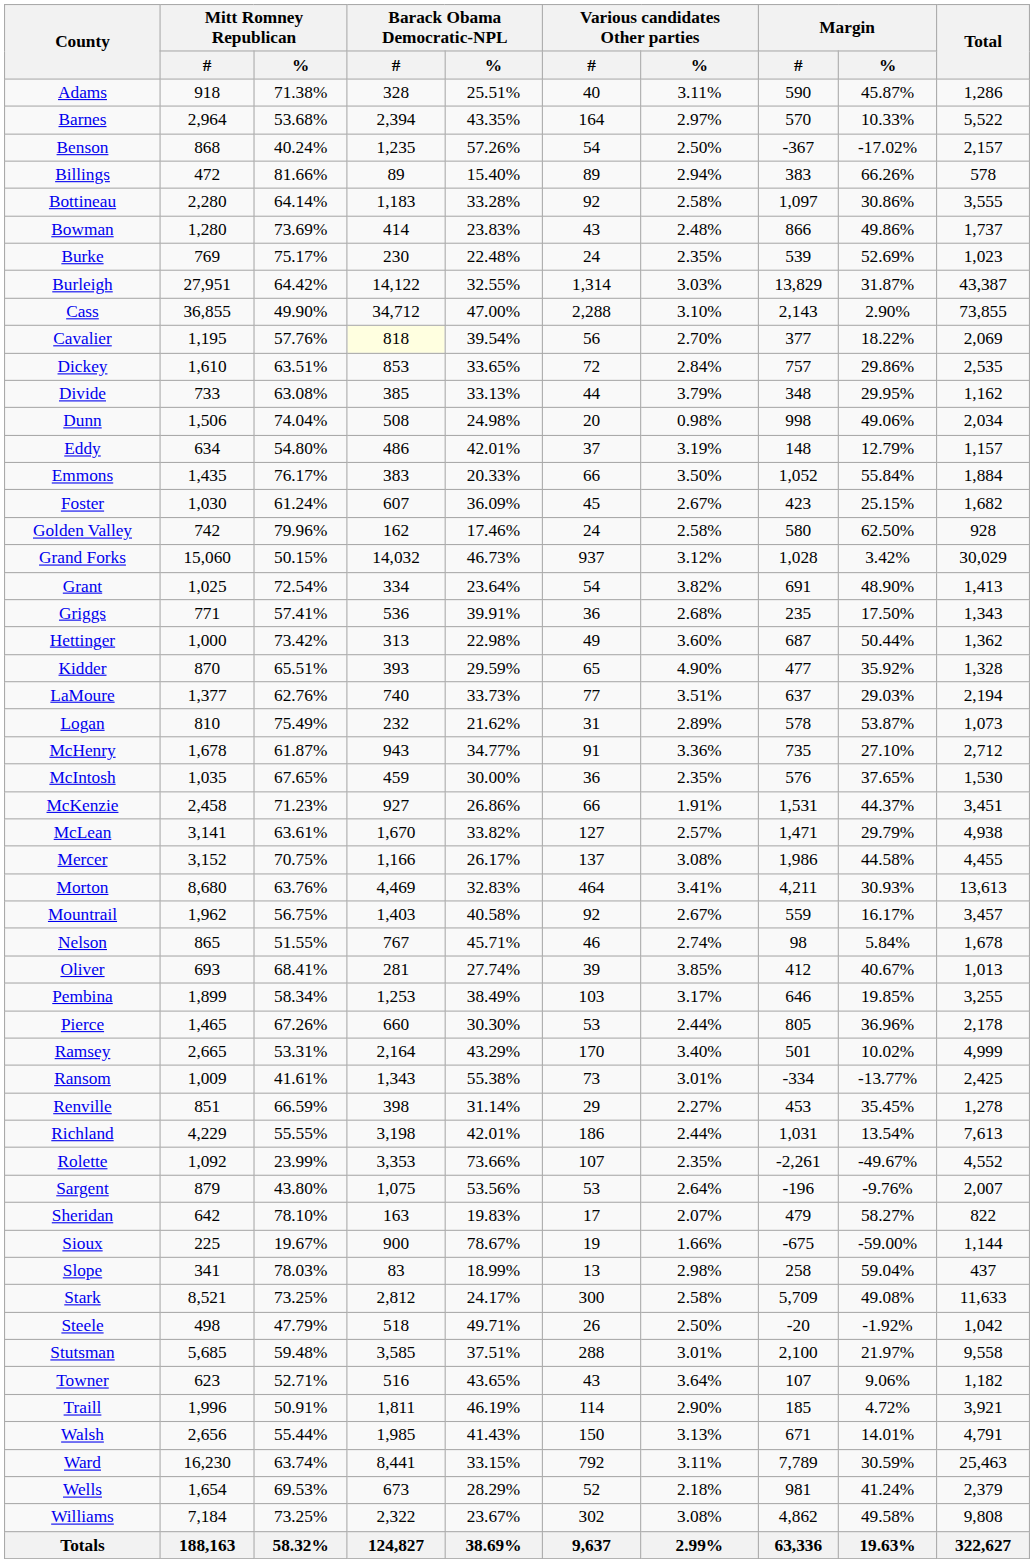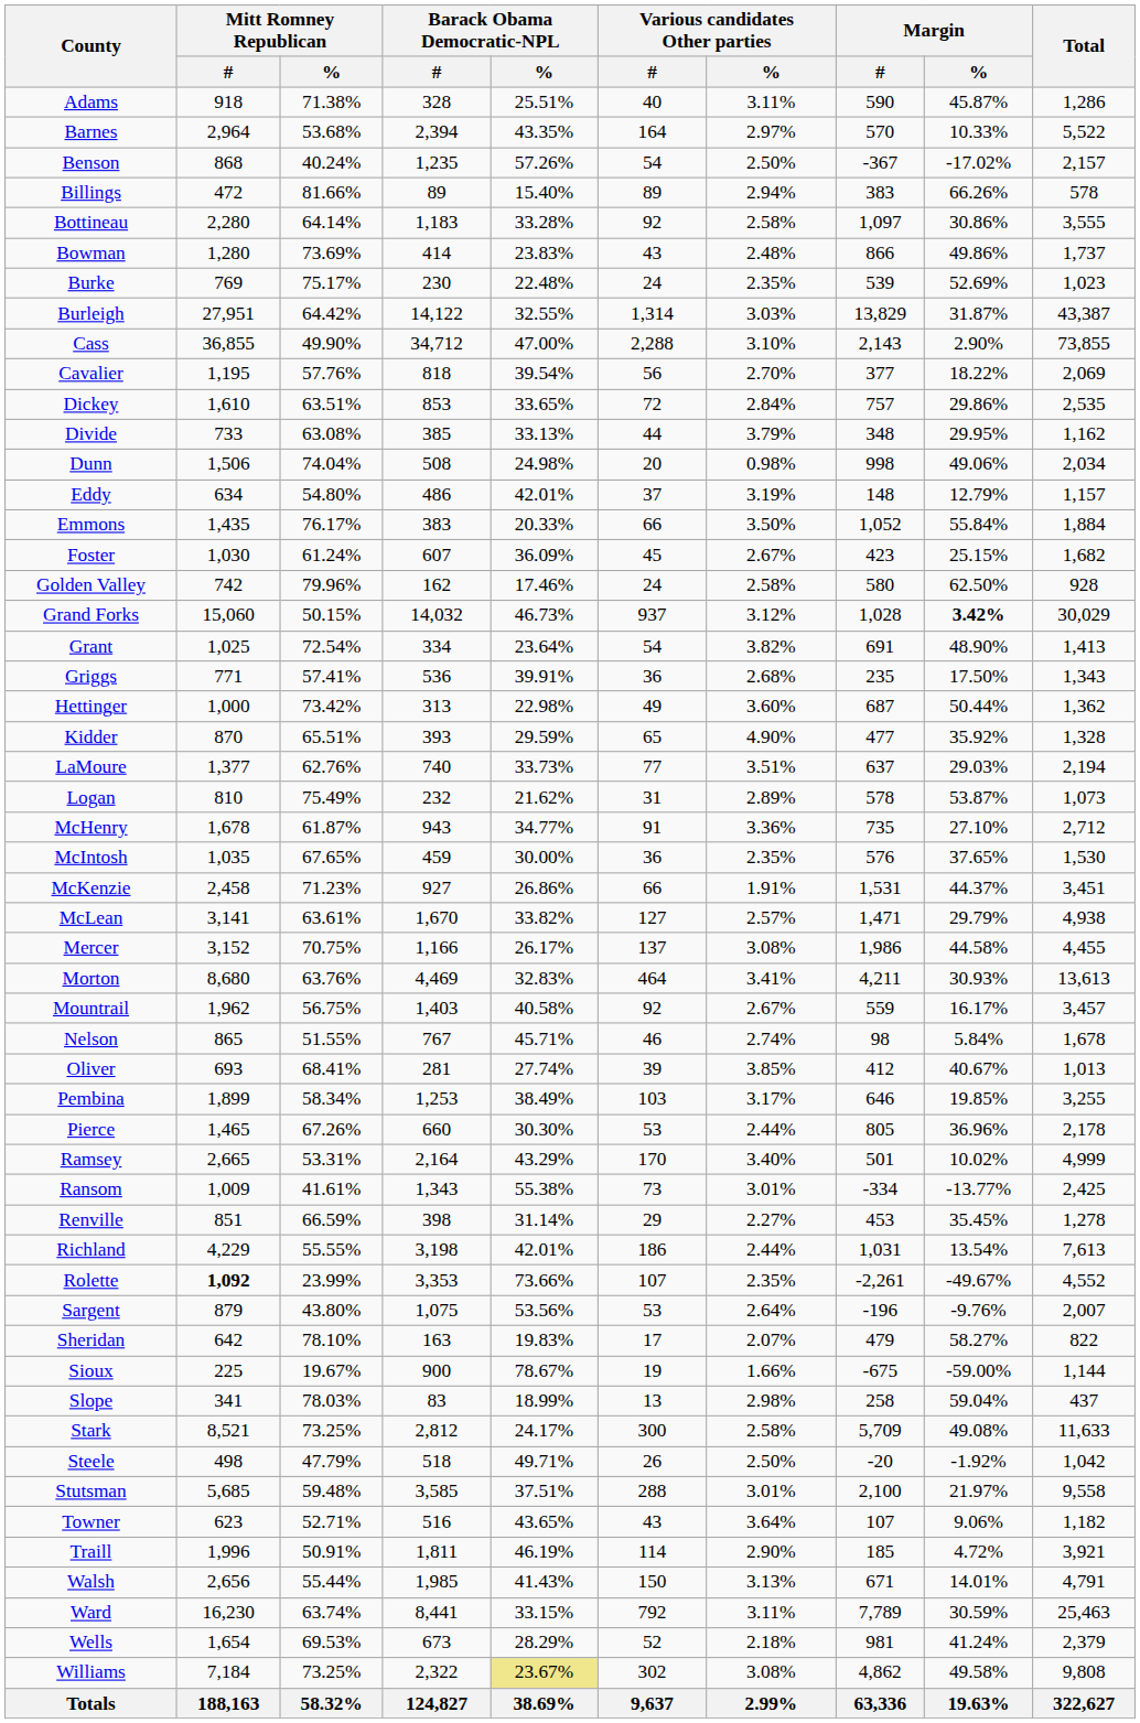Cavalier | Barack Obama Democratic-NPL / #: lightyellow background -> no background
Grand Forks | Margin / %: normal -> bold
Rolette | Mitt Romney Republican / #: normal -> bold
Williams | Barack Obama Democratic-NPL / %: no background -> khaki background
